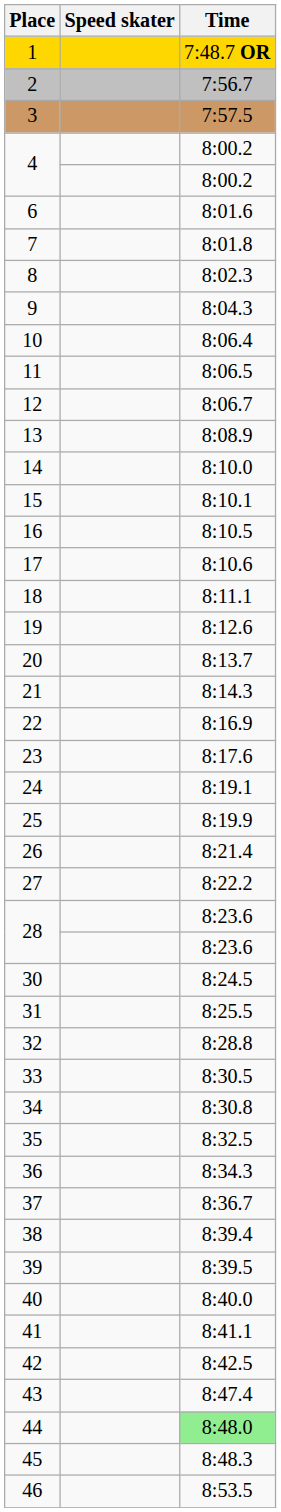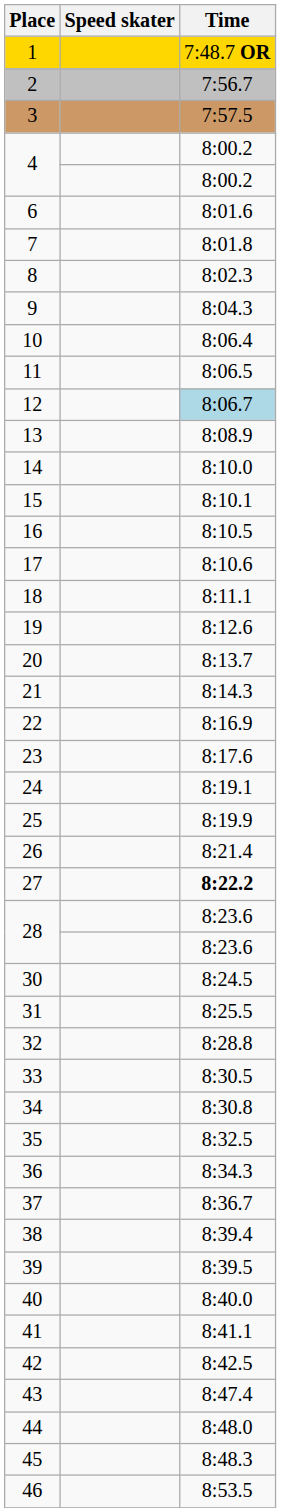12 | Time: no background -> lightblue background
27 | Time: normal -> bold
44 | Time: lightgreen background -> no background
